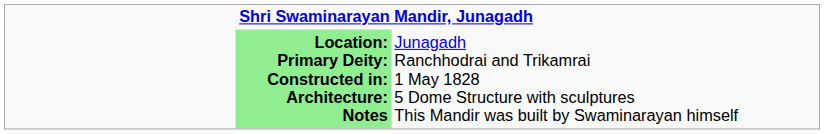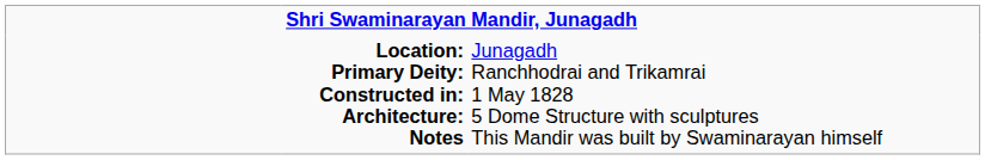Location: Primary Deity: Constructed in: Architecture: Notes | column 2: lightgreen background -> no background
